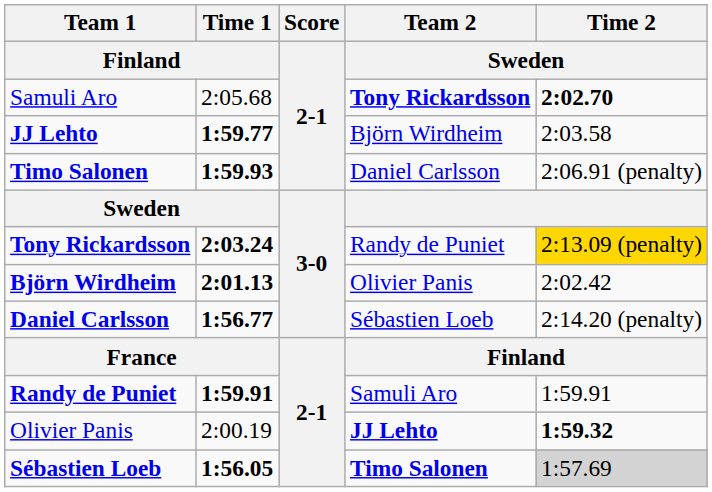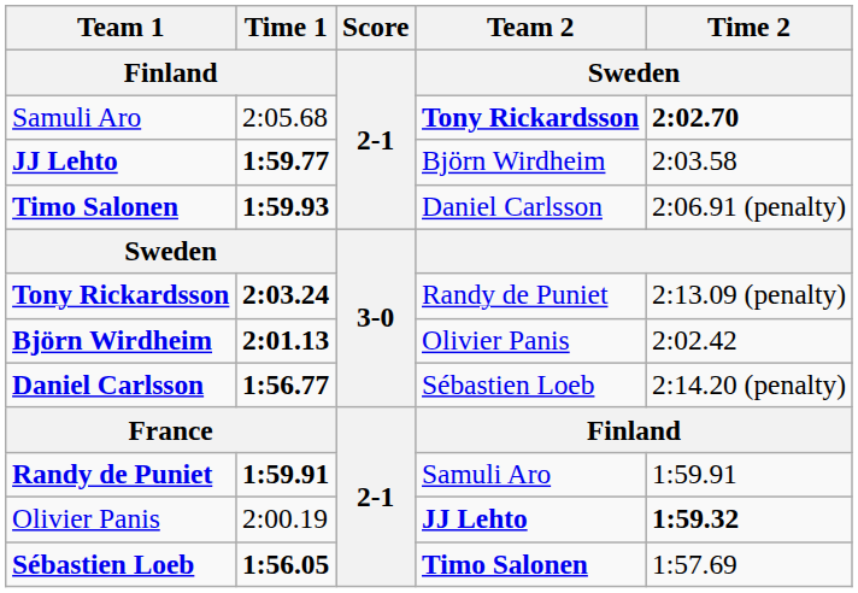row 7 | Time 2 / Sweden: gold background -> no background
row 13 | Time 2 / Sweden: lightgrey background -> no background
